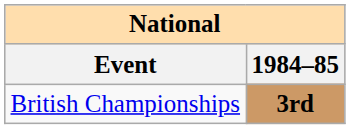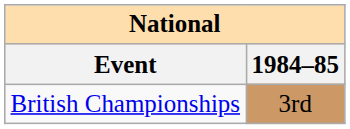British Championships | 1984–85: bold -> normal
